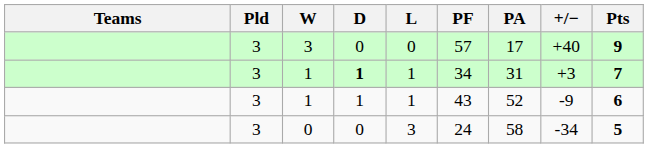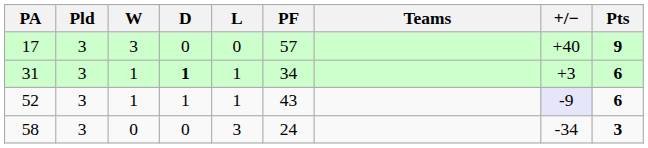columns swapped: Teams <-> PA
row 3 | Pts: 7 -> 6
row 4 | +/−: no background -> lavender background
row 5 | Pts: 5 -> 3
